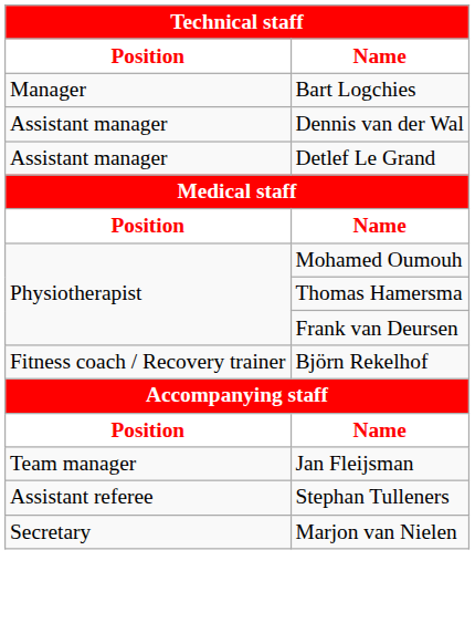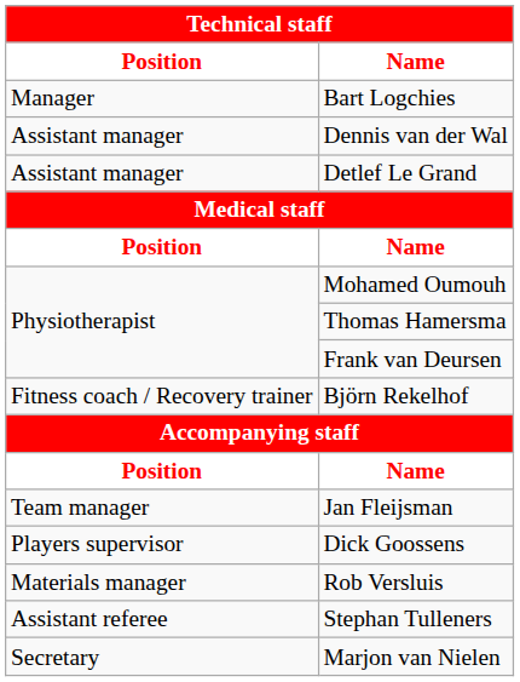+ row: Players supervisor | Dick Goossens
+ row: Materials manager | Rob Versluis
